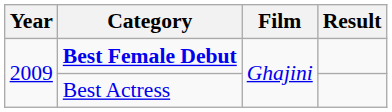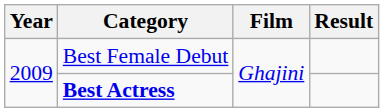Best Female Debut | Category: bold -> normal
Best Actress | Category: normal -> bold
